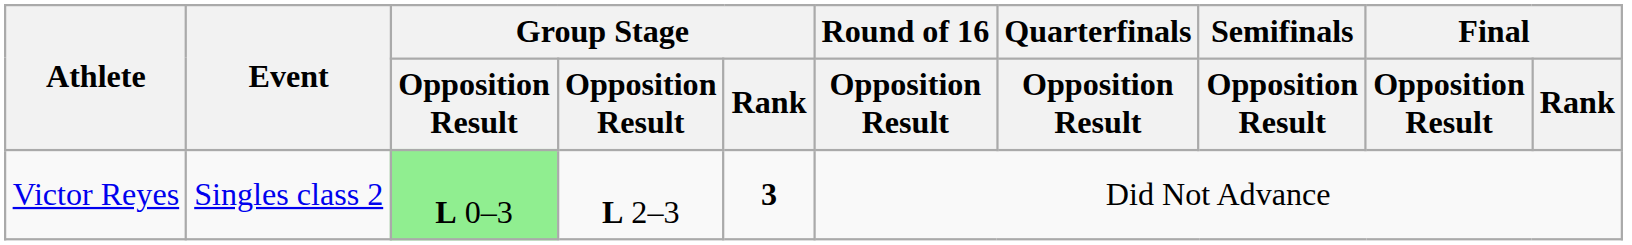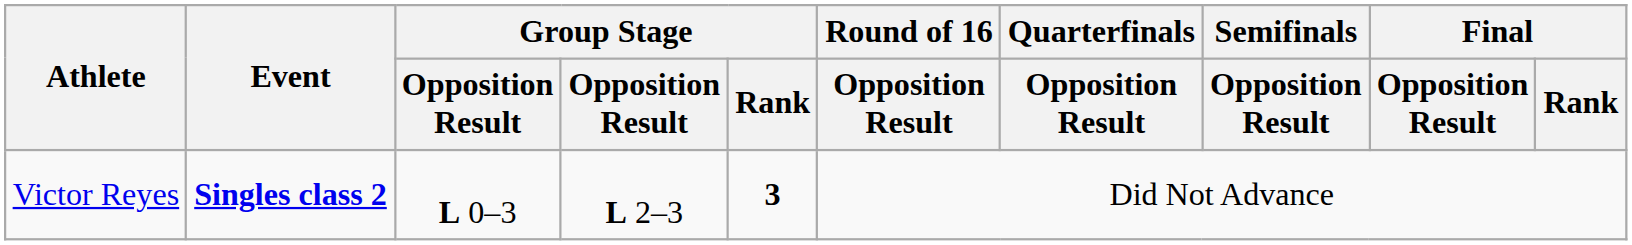Victor Reyes | Event: normal -> bold
Victor Reyes | column 3: lightgreen background -> no background
